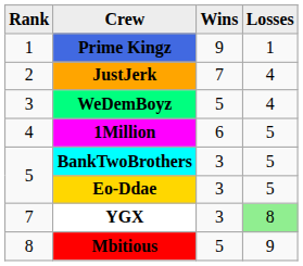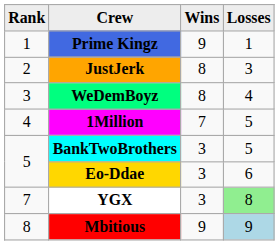JustJerk | Wins: 7 -> 8
JustJerk | Losses: 4 -> 3
WeDemBoyz | Wins: 5 -> 8
1Million | Wins: 6 -> 7
Eo-Ddae | Losses: 5 -> 6
Mbitious | Wins: 5 -> 9
Mbitious | Losses: no background -> lightblue background
